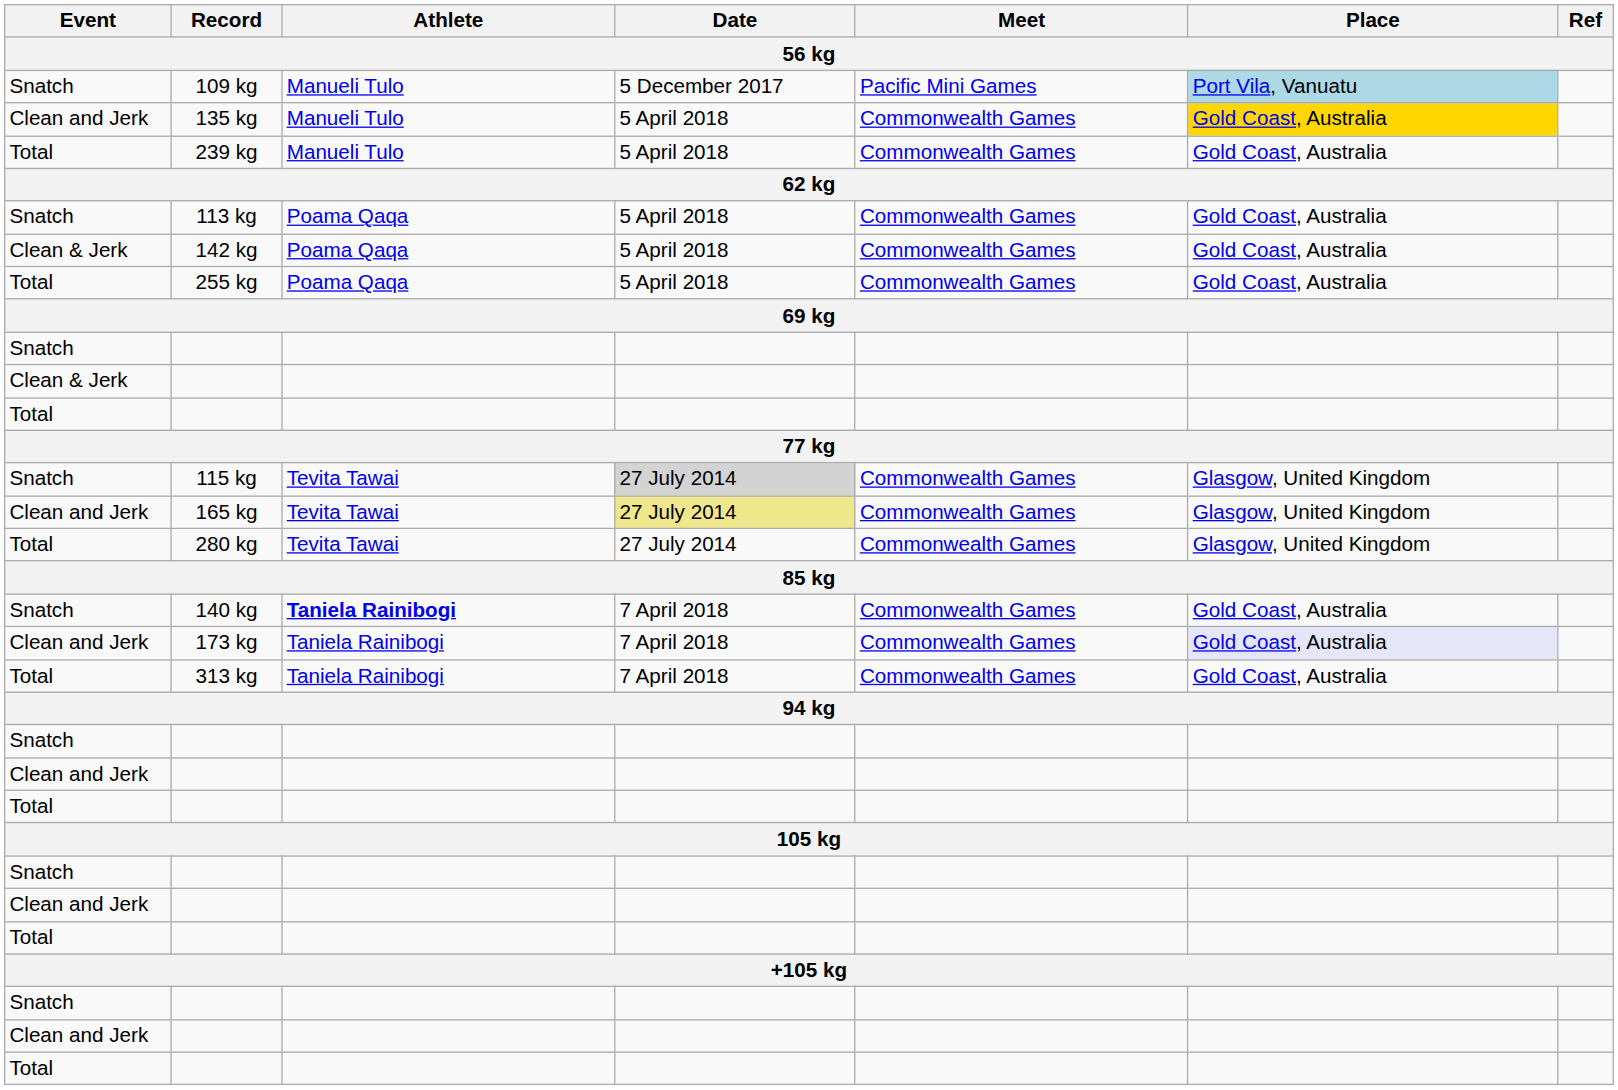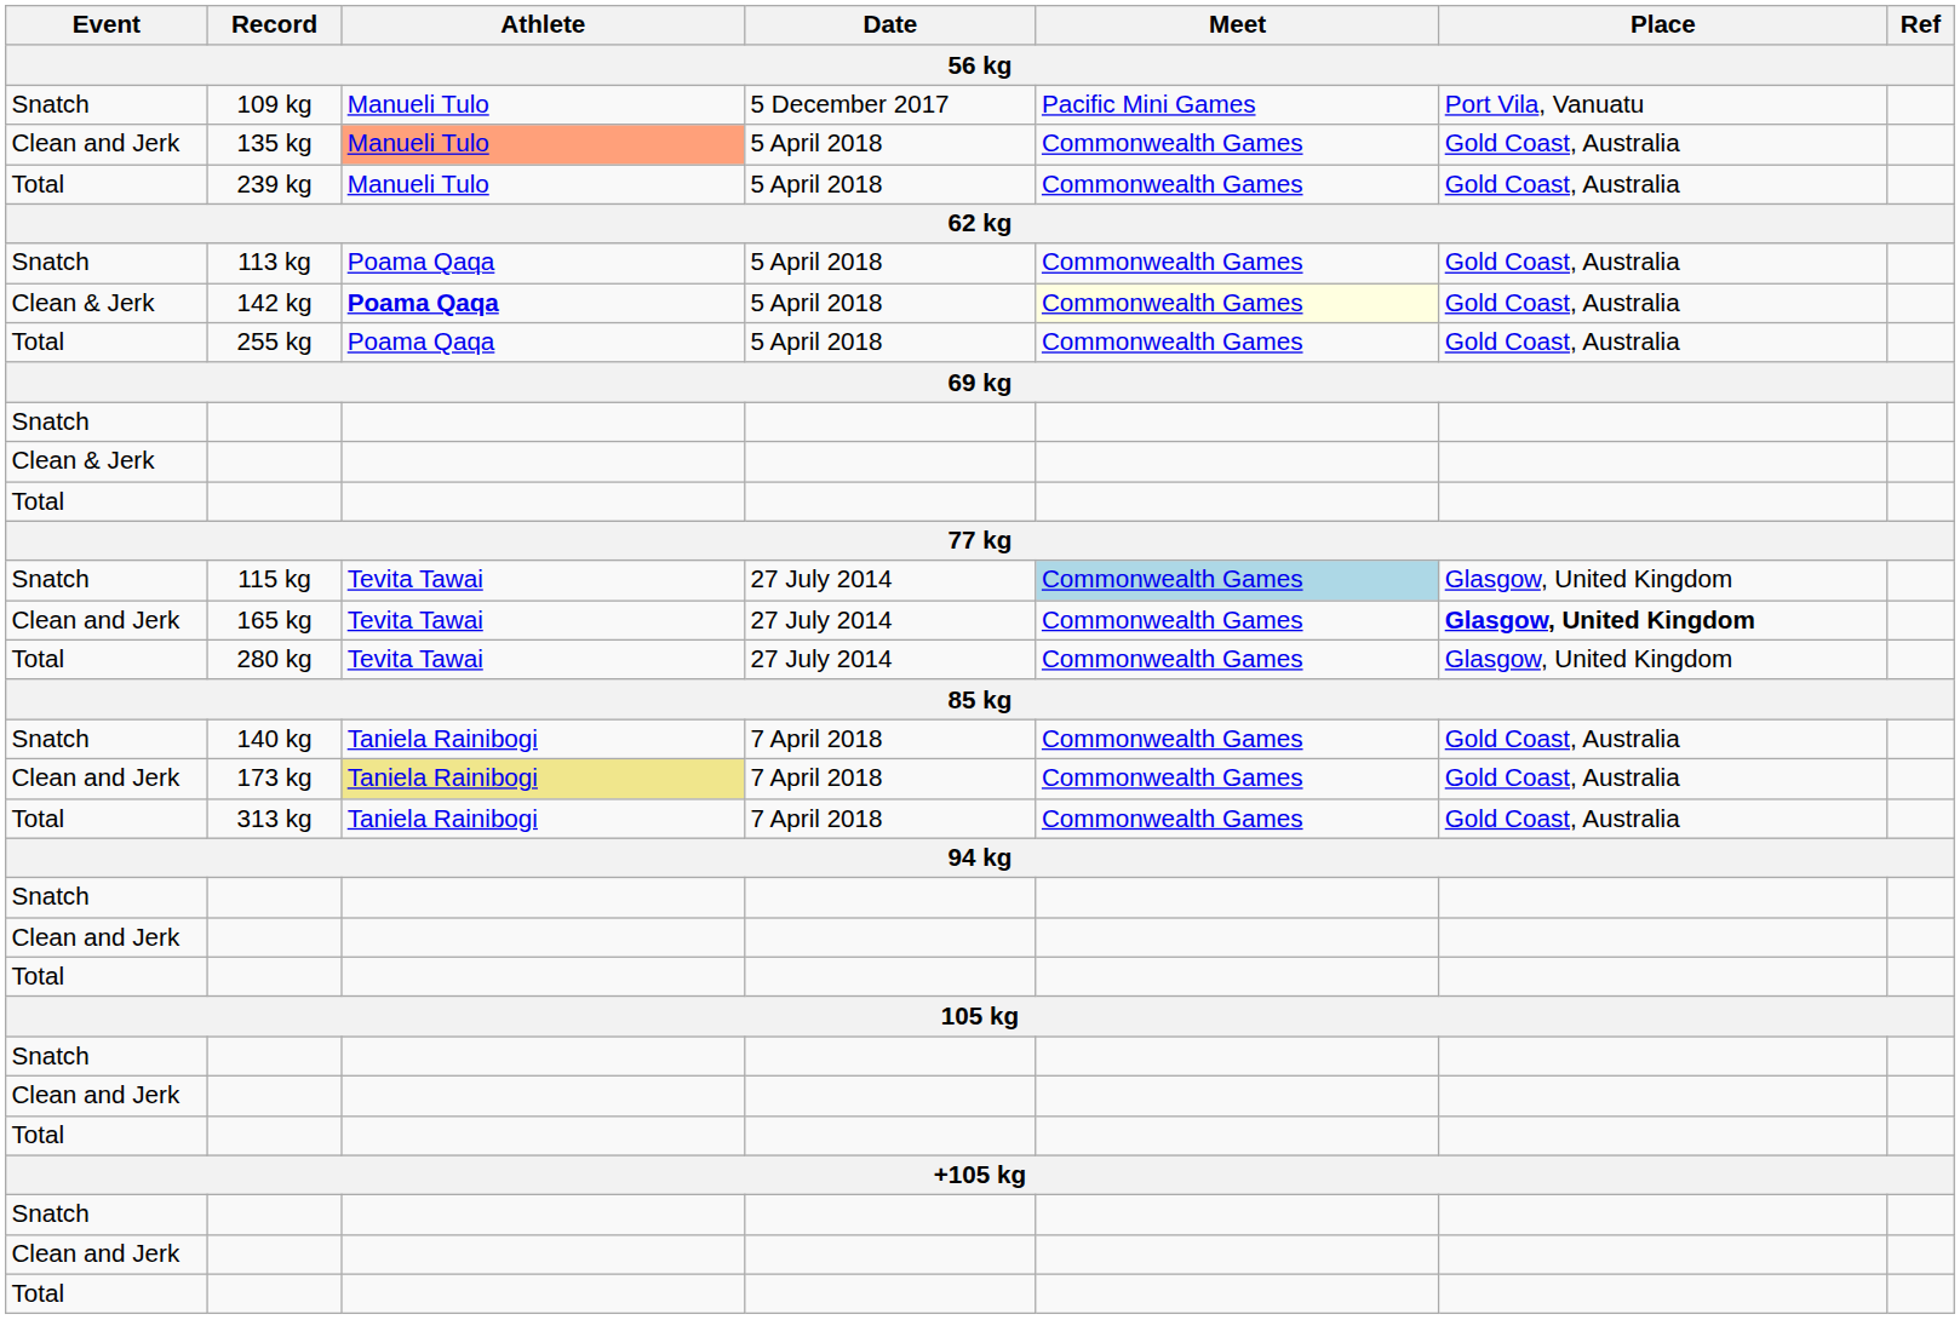109 kg | Place: lightblue background -> no background
135 kg | Athlete: no background -> lightsalmon background
135 kg | Place: gold background -> no background
142 kg | Athlete: normal -> bold
142 kg | Meet: no background -> lightyellow background
115 kg | Date: lightgrey background -> no background
115 kg | Meet: no background -> lightblue background
165 kg | Date: khaki background -> no background
165 kg | Place: normal -> bold
140 kg | Athlete: bold -> normal
173 kg | Athlete: no background -> khaki background
173 kg | Place: lavender background -> no background
